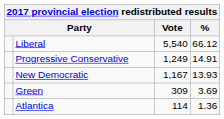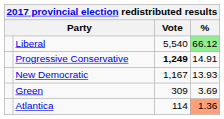Liberal | %: no background -> lightgreen background
Progressive Conservative | Vote: normal -> bold
Atlantica | %: no background -> lightsalmon background
